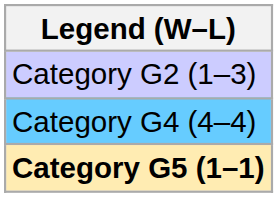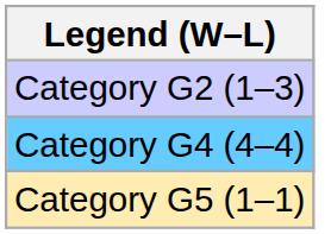row 4 | column 1: bold -> normal
